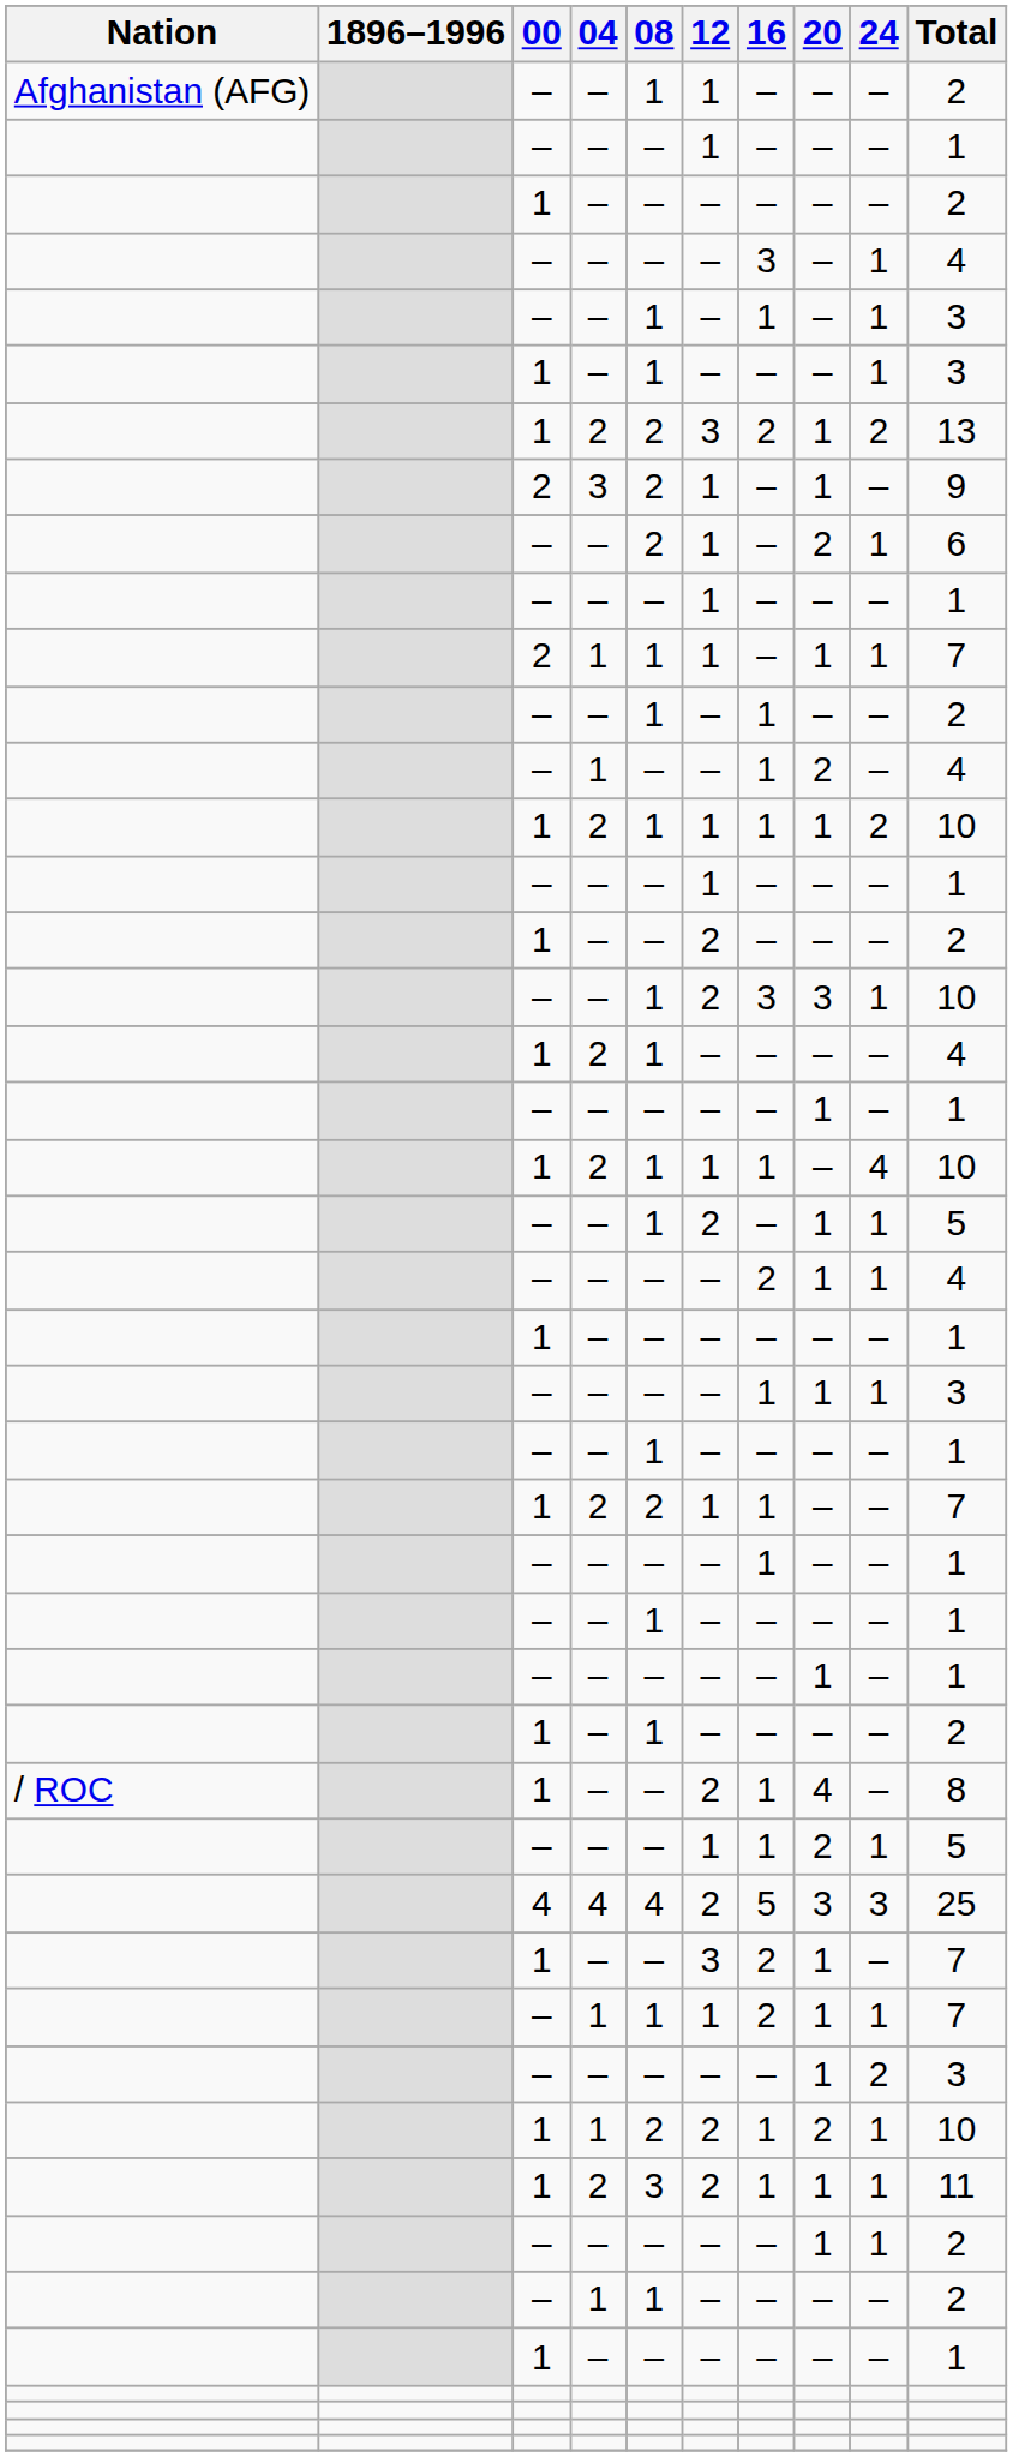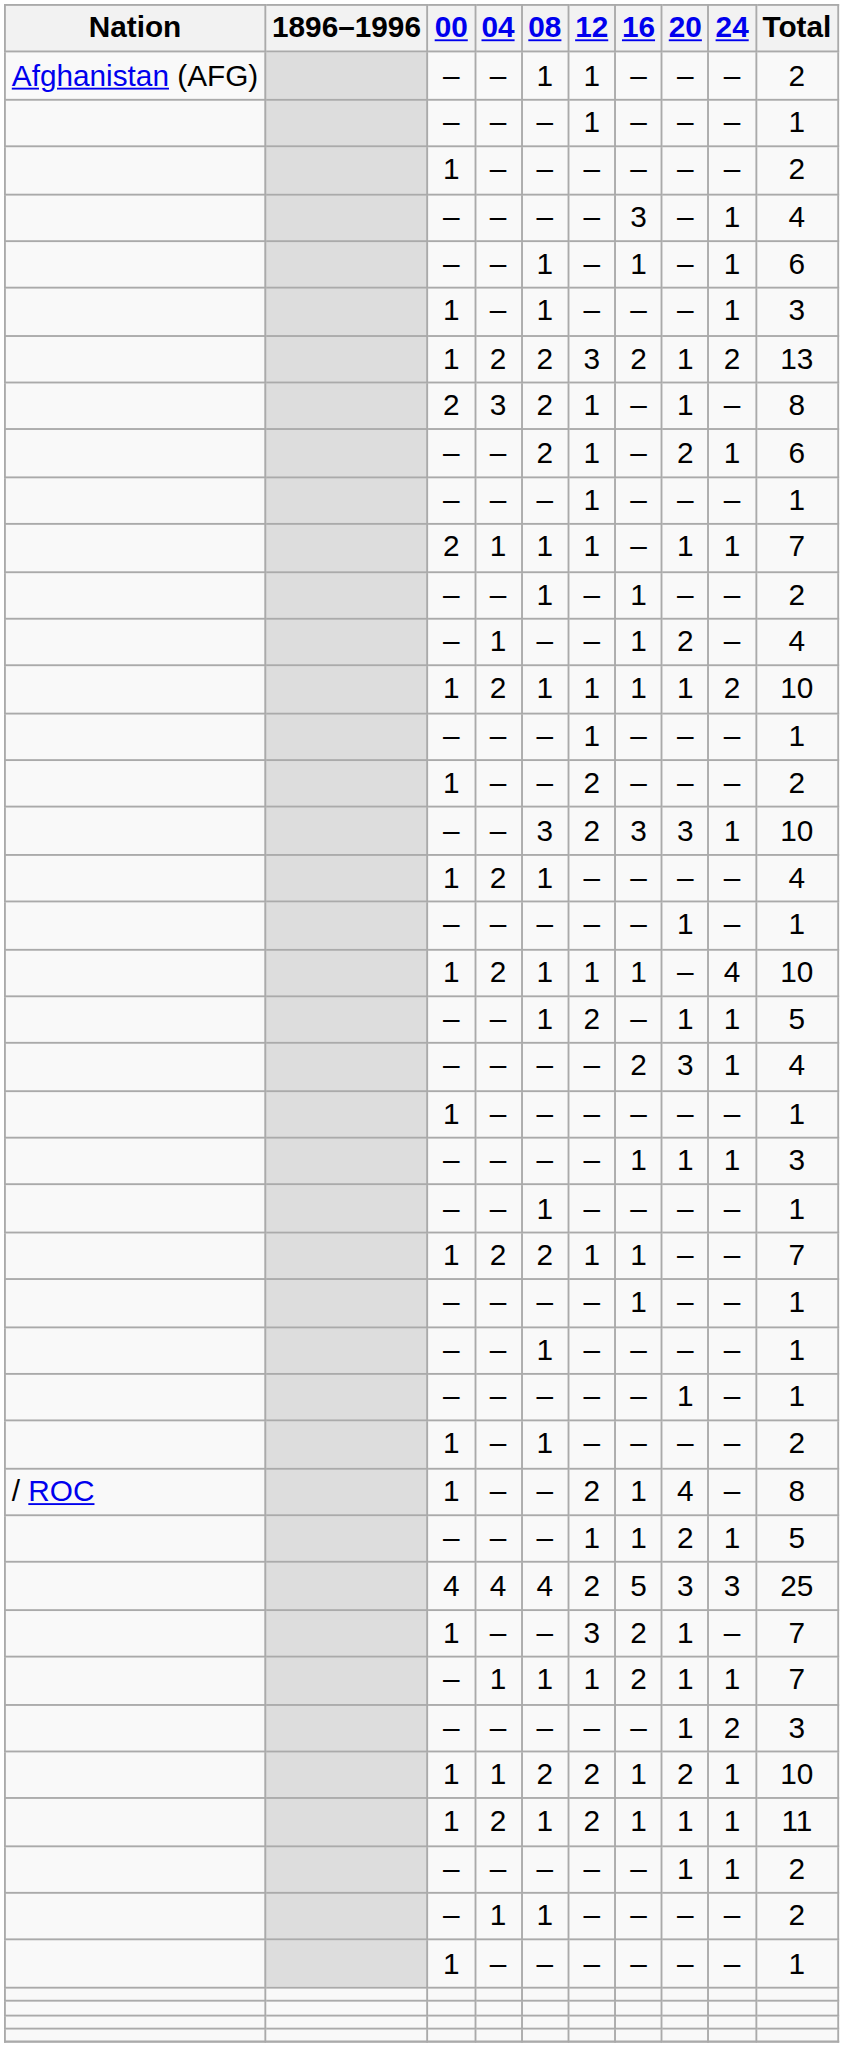row 6 | Total: 3 -> 6
row 9 | Total: 9 -> 8
row 18 | 08: 1 -> 3
row 23 | 20: 1 -> 3
row 39 | 08: 3 -> 1
